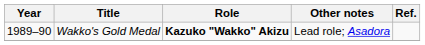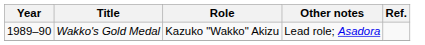Wakko's Gold Medal | Role: bold -> normal
